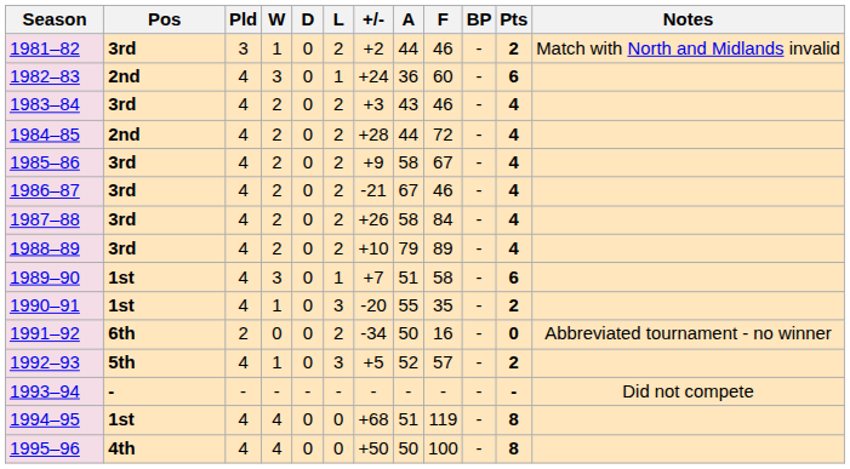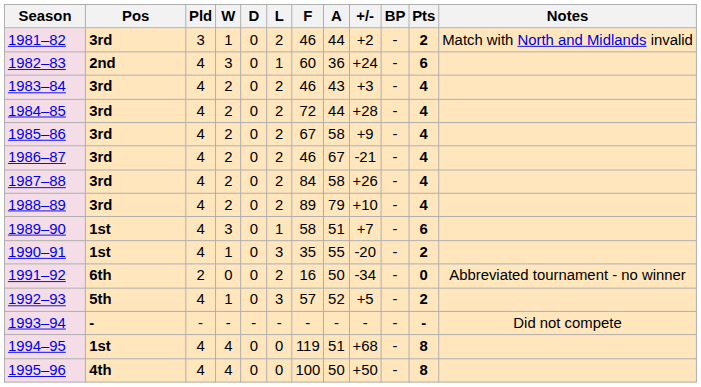columns swapped: F <-> +/-
1984–85 | Pos: 2nd -> 3rd
